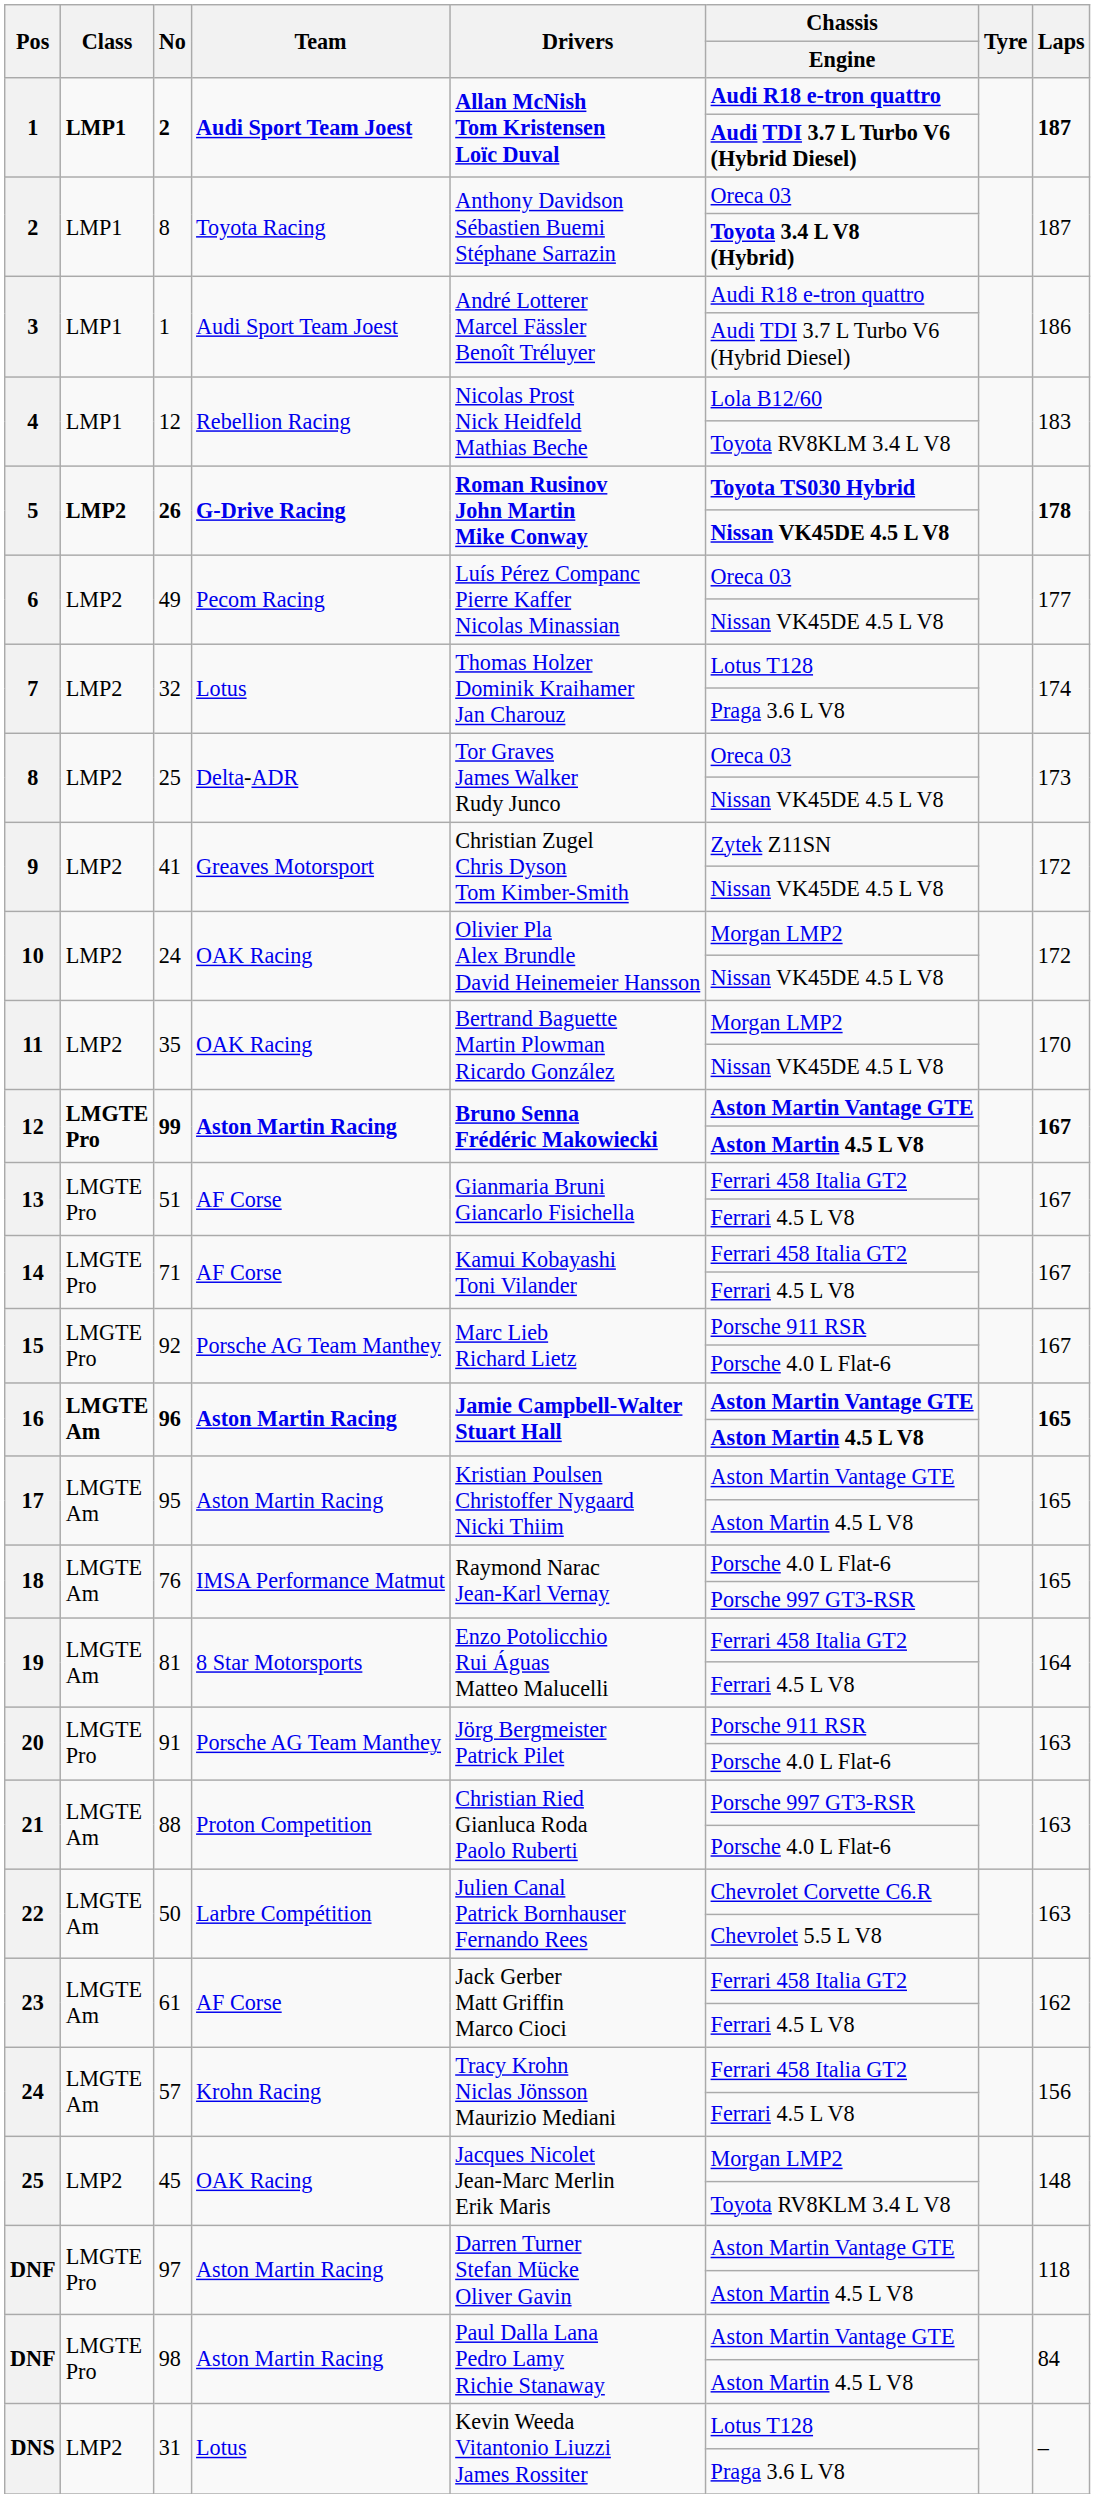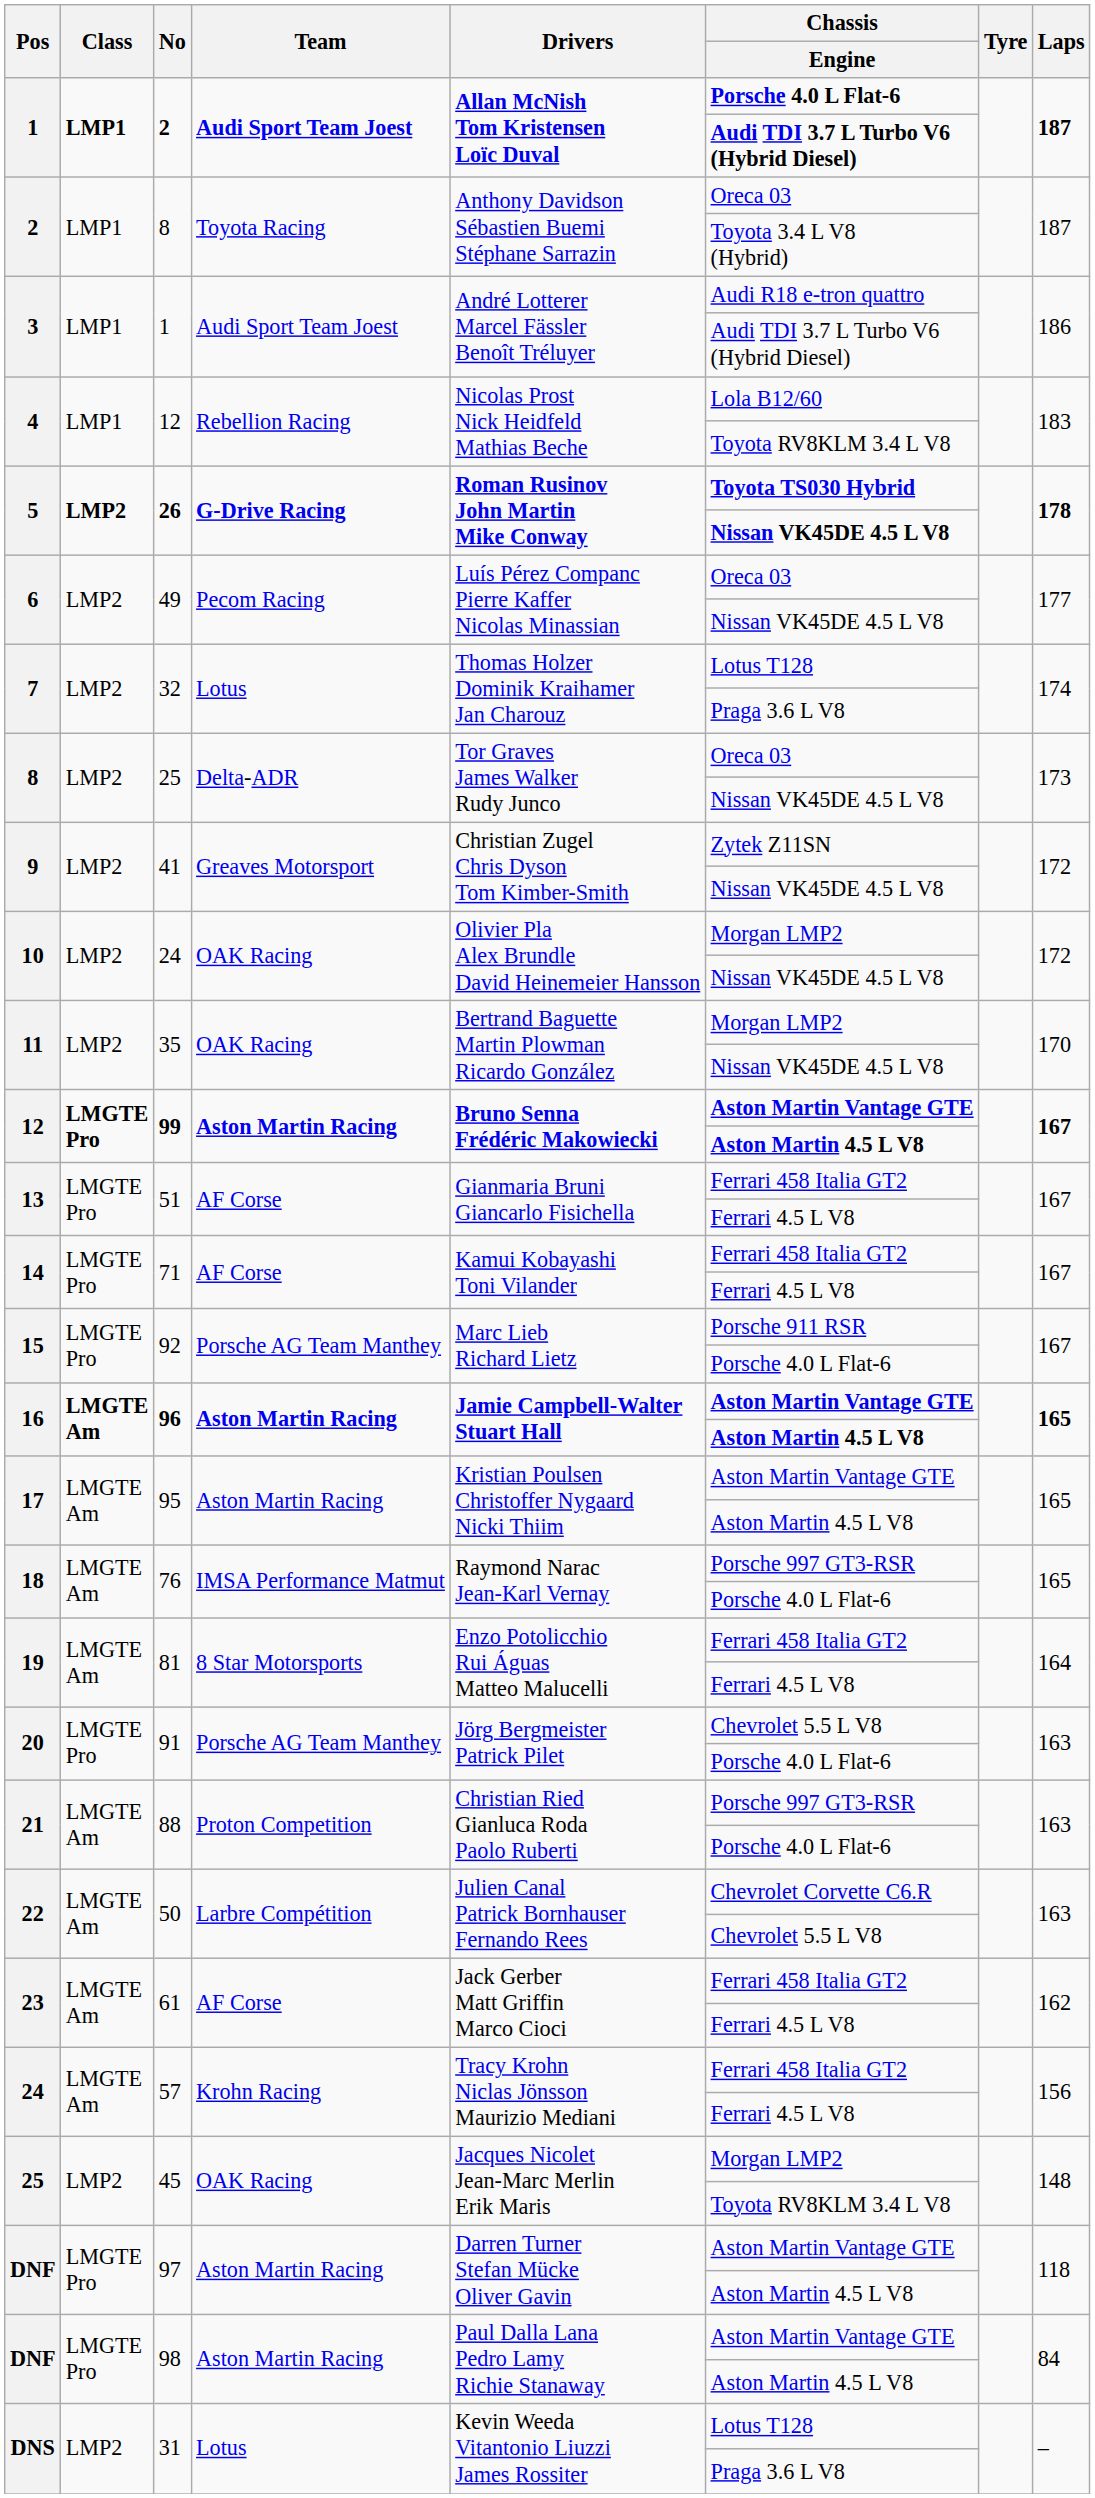row 3 | Chassis / Engine: Audi R18 e-tron quattro -> Porsche 4.0 L Flat-6
row 6 | Chassis / Engine: bold -> normal
row 37 | Chassis / Engine: Porsche 4.0 L Flat-6 -> Porsche 997 GT3-RSR
row 38 | Chassis / Engine: Porsche 997 GT3-RSR -> Porsche 4.0 L Flat-6
row 41 | Chassis / Engine: Porsche 911 RSR -> Chevrolet 5.5 L V8
